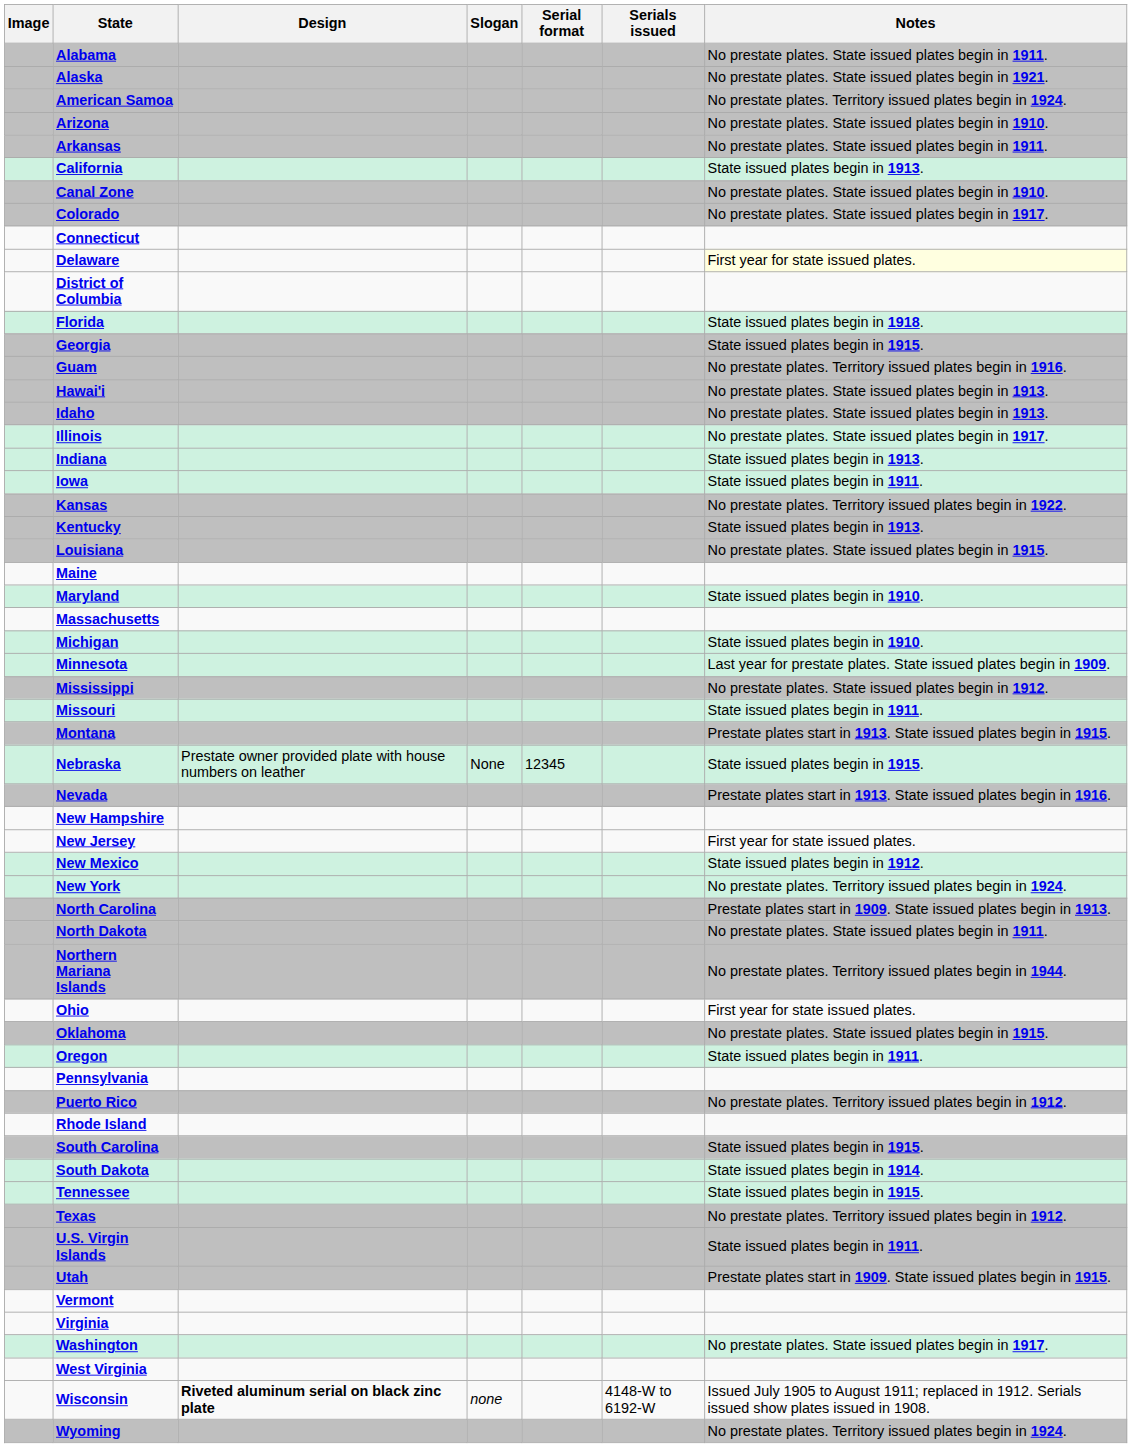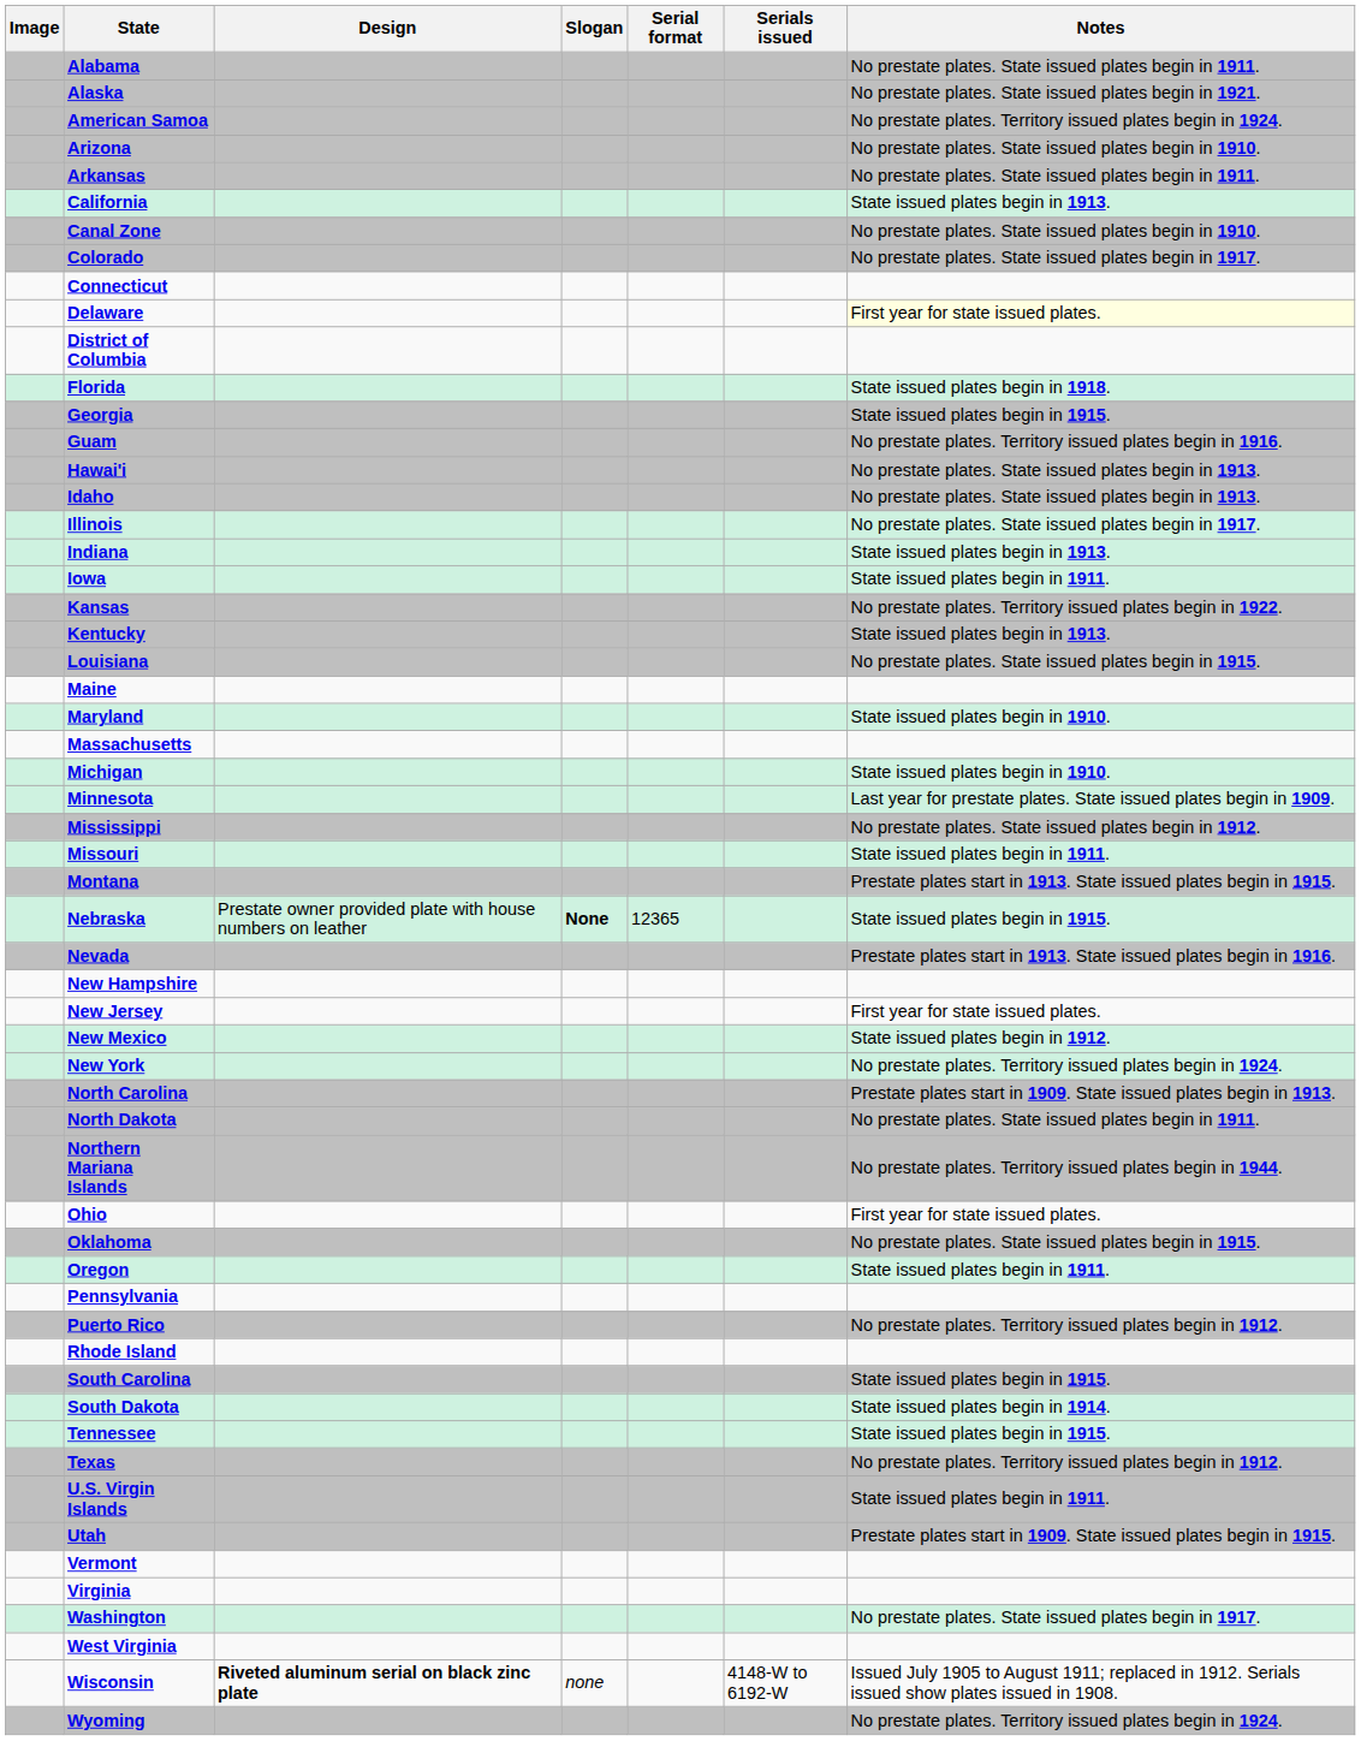Nebraska | Slogan: normal -> bold
Nebraska | Serial format: 12345 -> 12365
